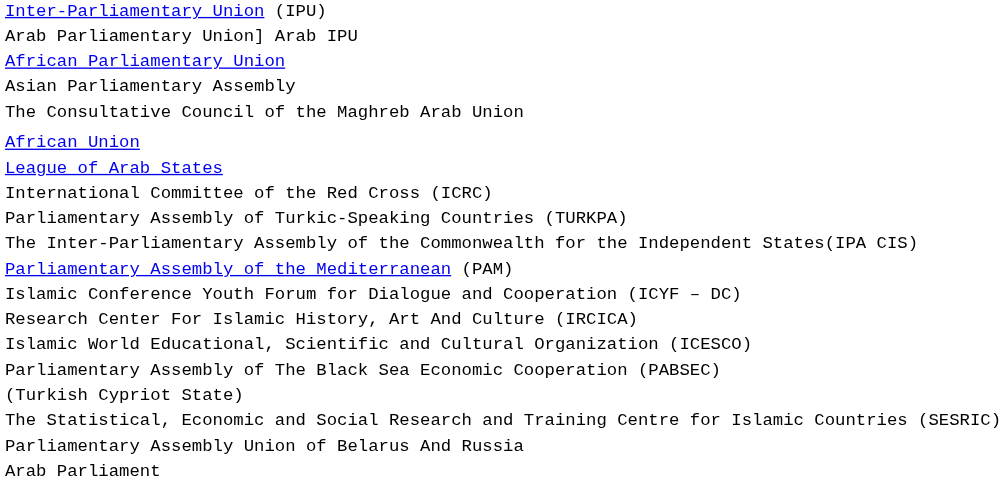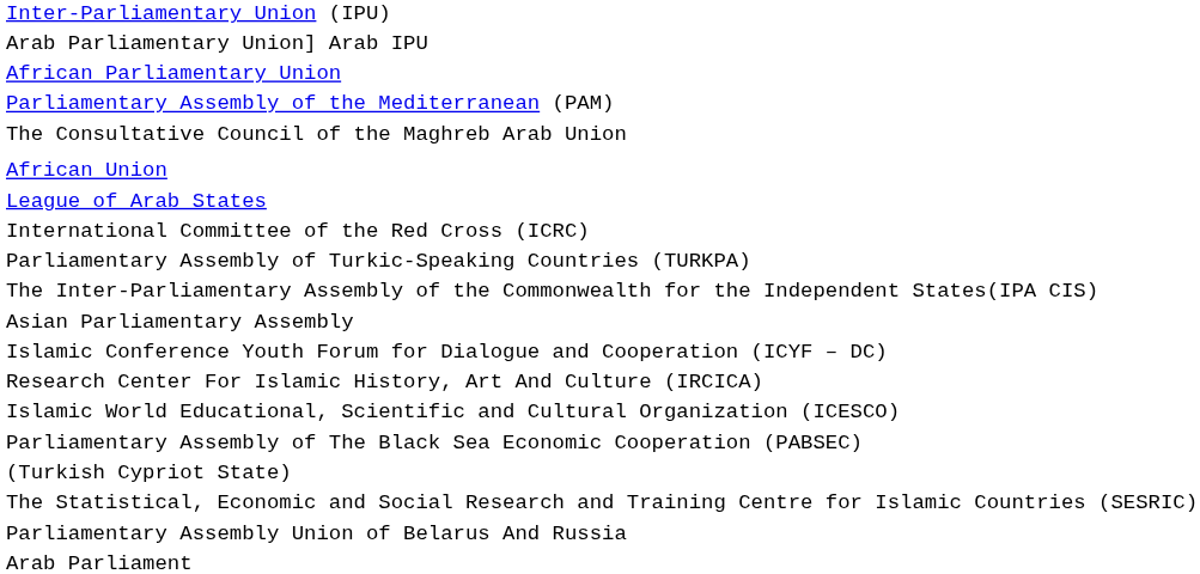row 4 | column 1: Asian Parliamentary Assembly -> Parliamentary Assembly of the Mediterranean (PAM)
row 11 | column 1: Parliamentary Assembly of the Mediterranean (PAM) -> Asian Parliamentary Assembly
